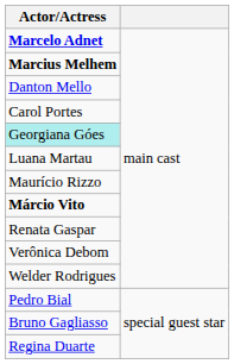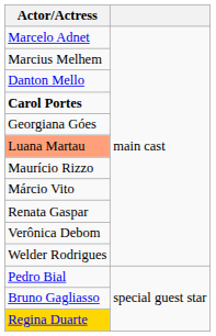Marcelo Adnet | Actor/Actress: bold -> normal
Marcius Melhem | Actor/Actress: bold -> normal
Carol Portes | Actor/Actress: normal -> bold
Georgiana Góes | Actor/Actress: paleturquoise background -> no background
Luana Martau | Actor/Actress: no background -> lightsalmon background
Márcio Vito | Actor/Actress: bold -> normal
Regina Duarte | Actor/Actress: no background -> gold background
